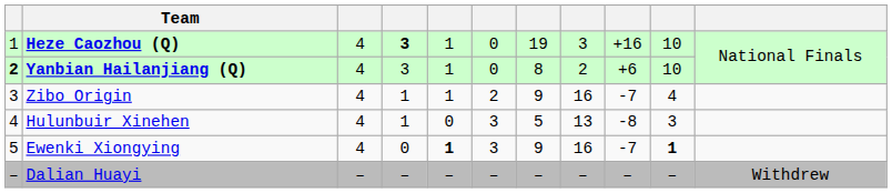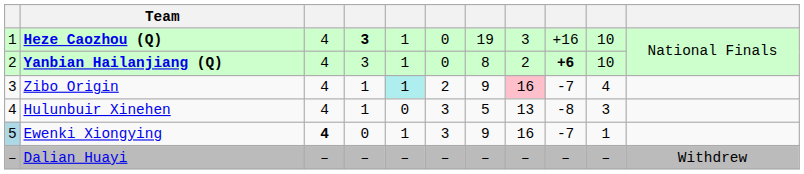Yanbian Hailanjiang (Q) | column 1: bold -> normal
Yanbian Hailanjiang (Q) | column 9: normal -> bold
Zibo Origin | column 5: no background -> paleturquoise background
Zibo Origin | column 8: no background -> pink background
Ewenki Xiongying | column 1: no background -> lightblue background
Ewenki Xiongying | column 3: normal -> bold
Ewenki Xiongying | column 5: bold -> normal
Ewenki Xiongying | column 10: bold -> normal
